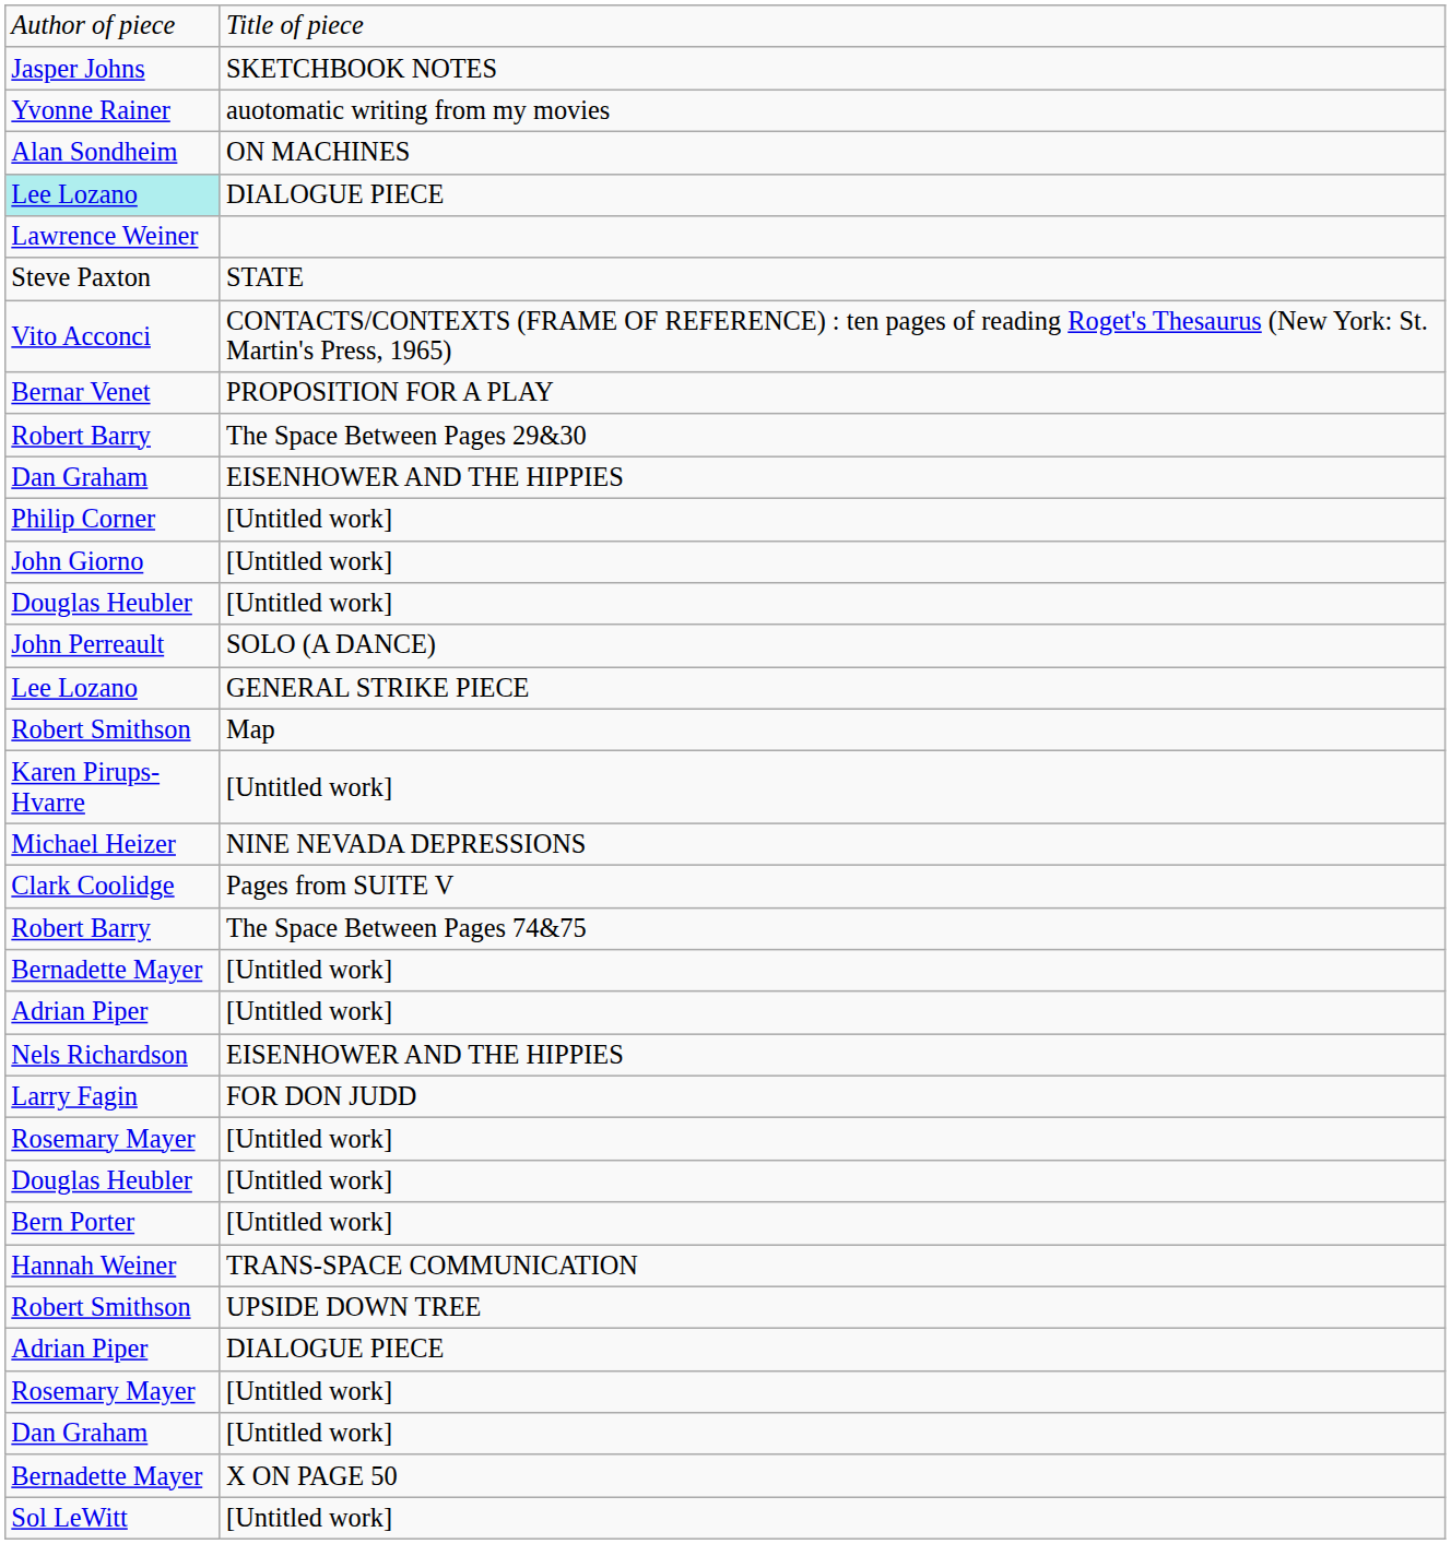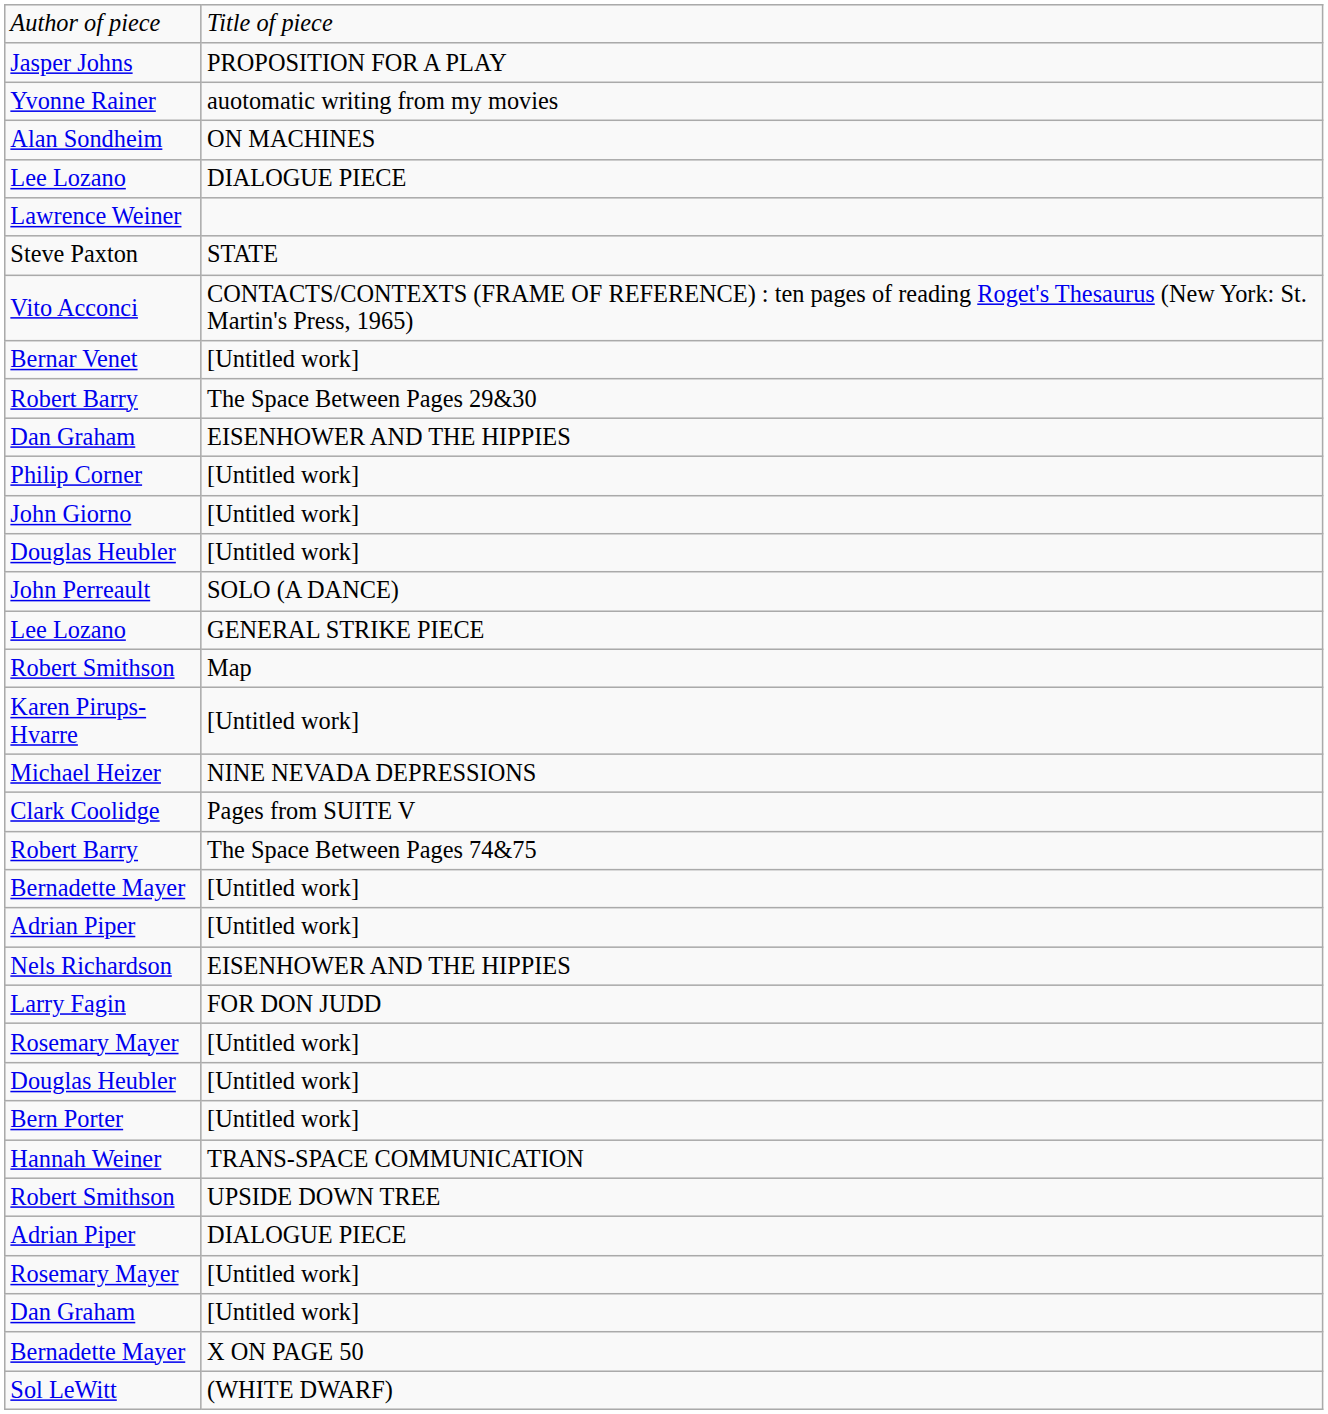row 2 | column 2: SKETCHBOOK NOTES -> PROPOSITION FOR A PLAY
row 5 | column 1: paleturquoise background -> no background
row 9 | column 2: PROPOSITION FOR A PLAY -> [Untitled work]
row 35 | column 2: [Untitled work] -> (WHITE DWARF)
